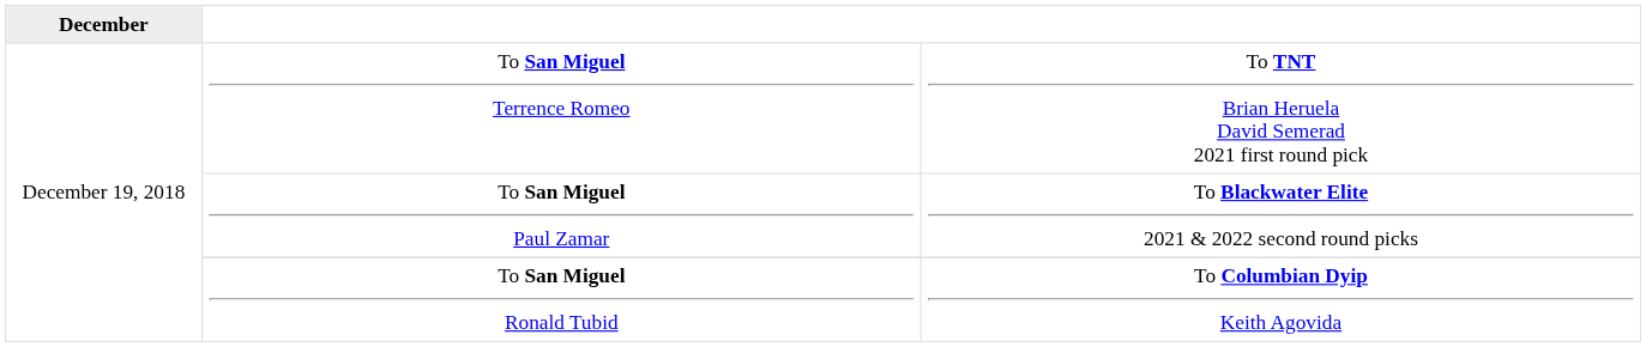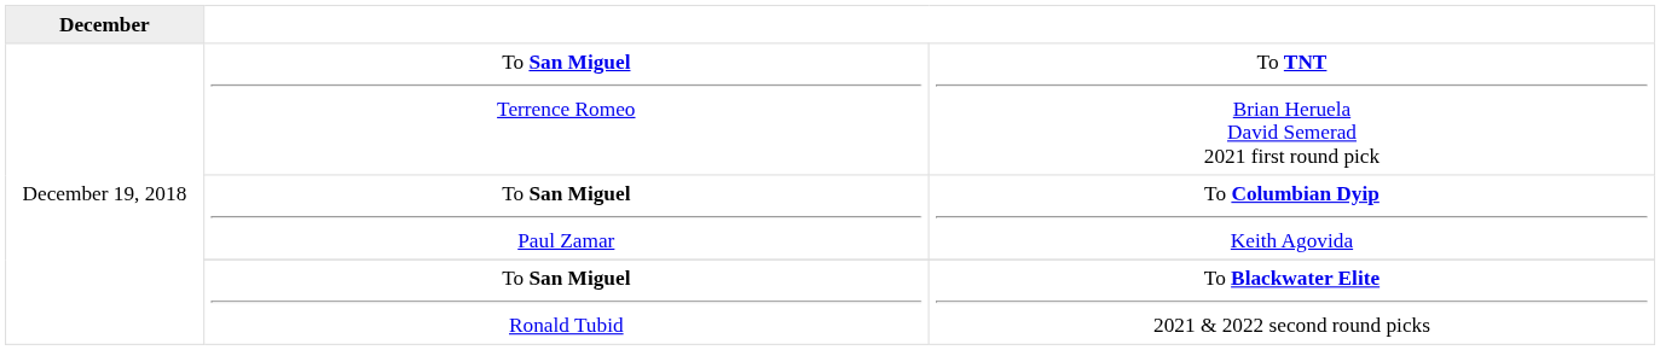To San Miguel Paul Zamar | column 3: To Blackwater Elite 2021 & 2022 second round picks -> To Columbian Dyip Keith Agovida
To San Miguel Ronald Tubid | column 3: To Columbian Dyip Keith Agovida -> To Blackwater Elite 2021 & 2022 second round picks
